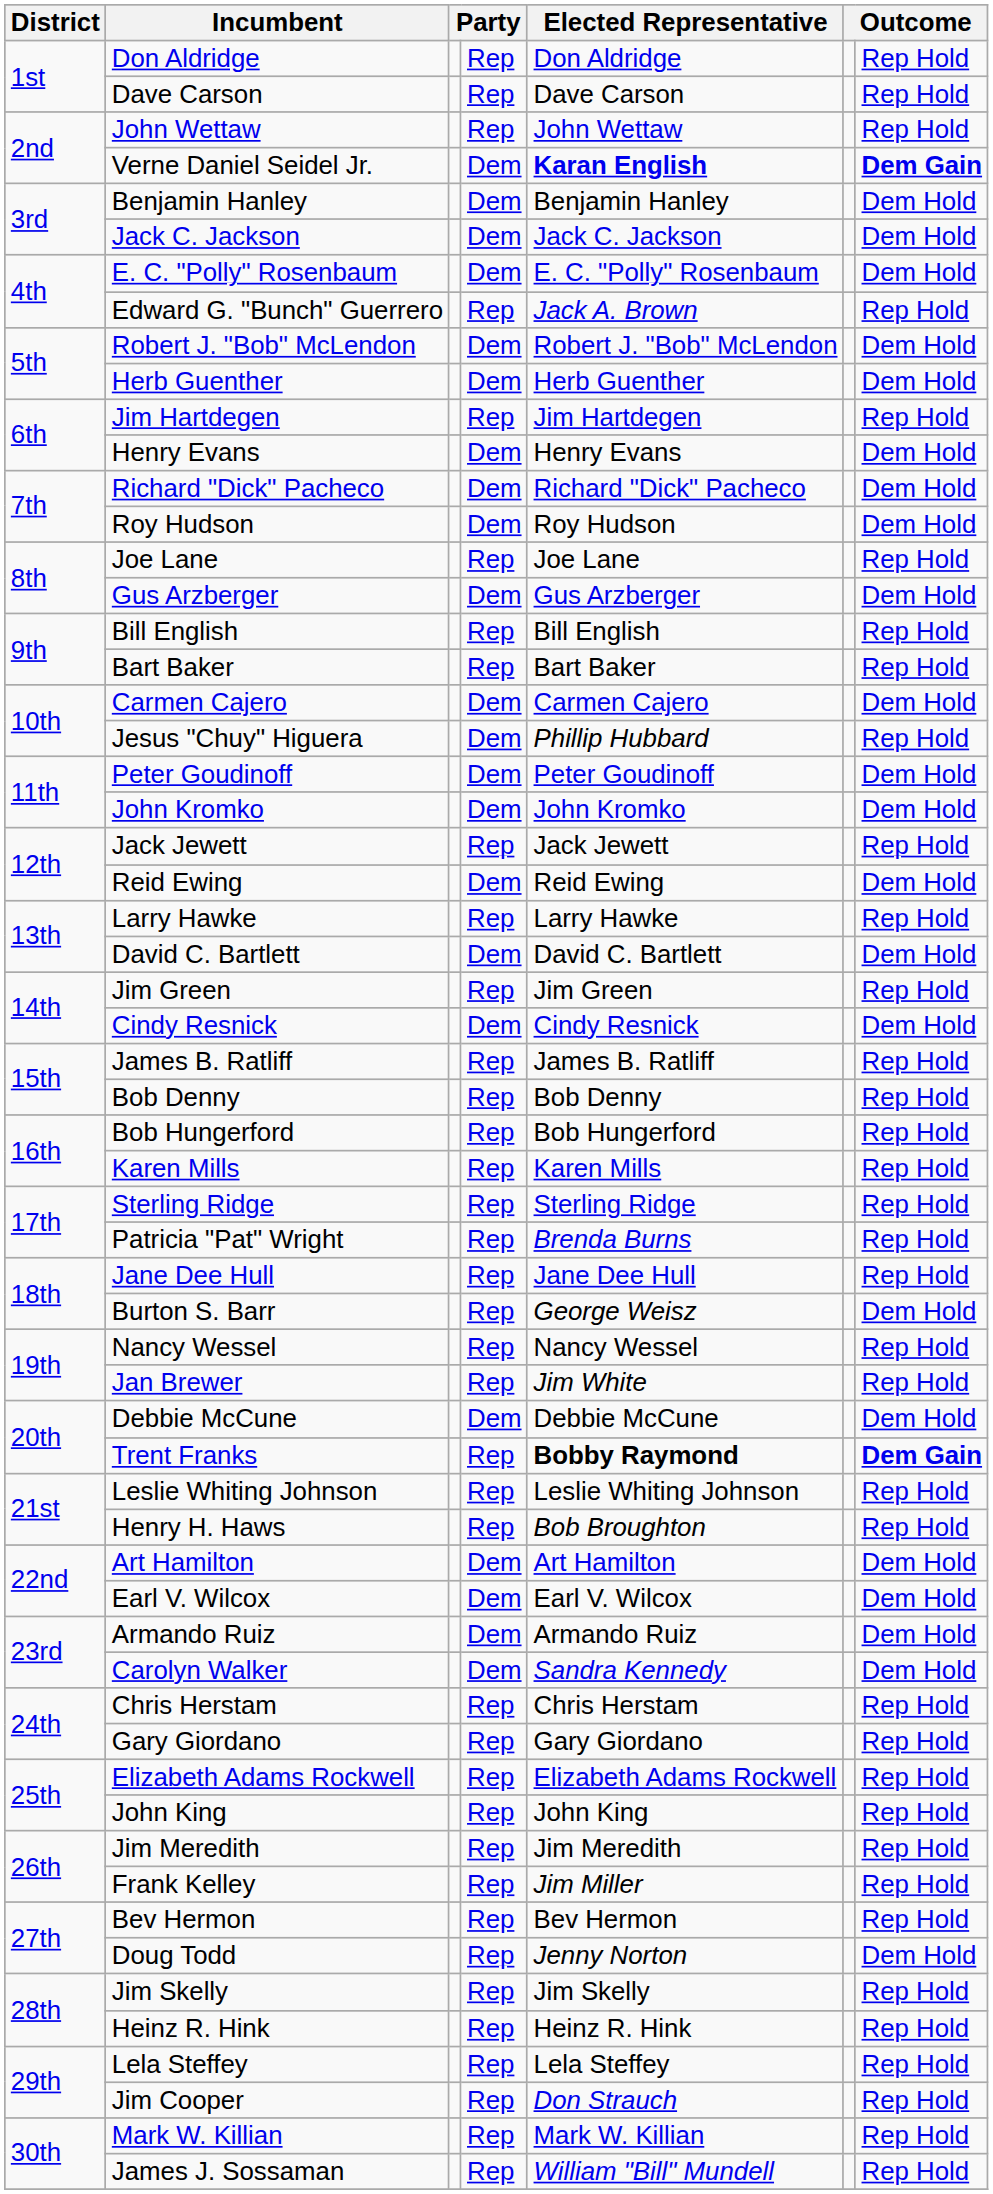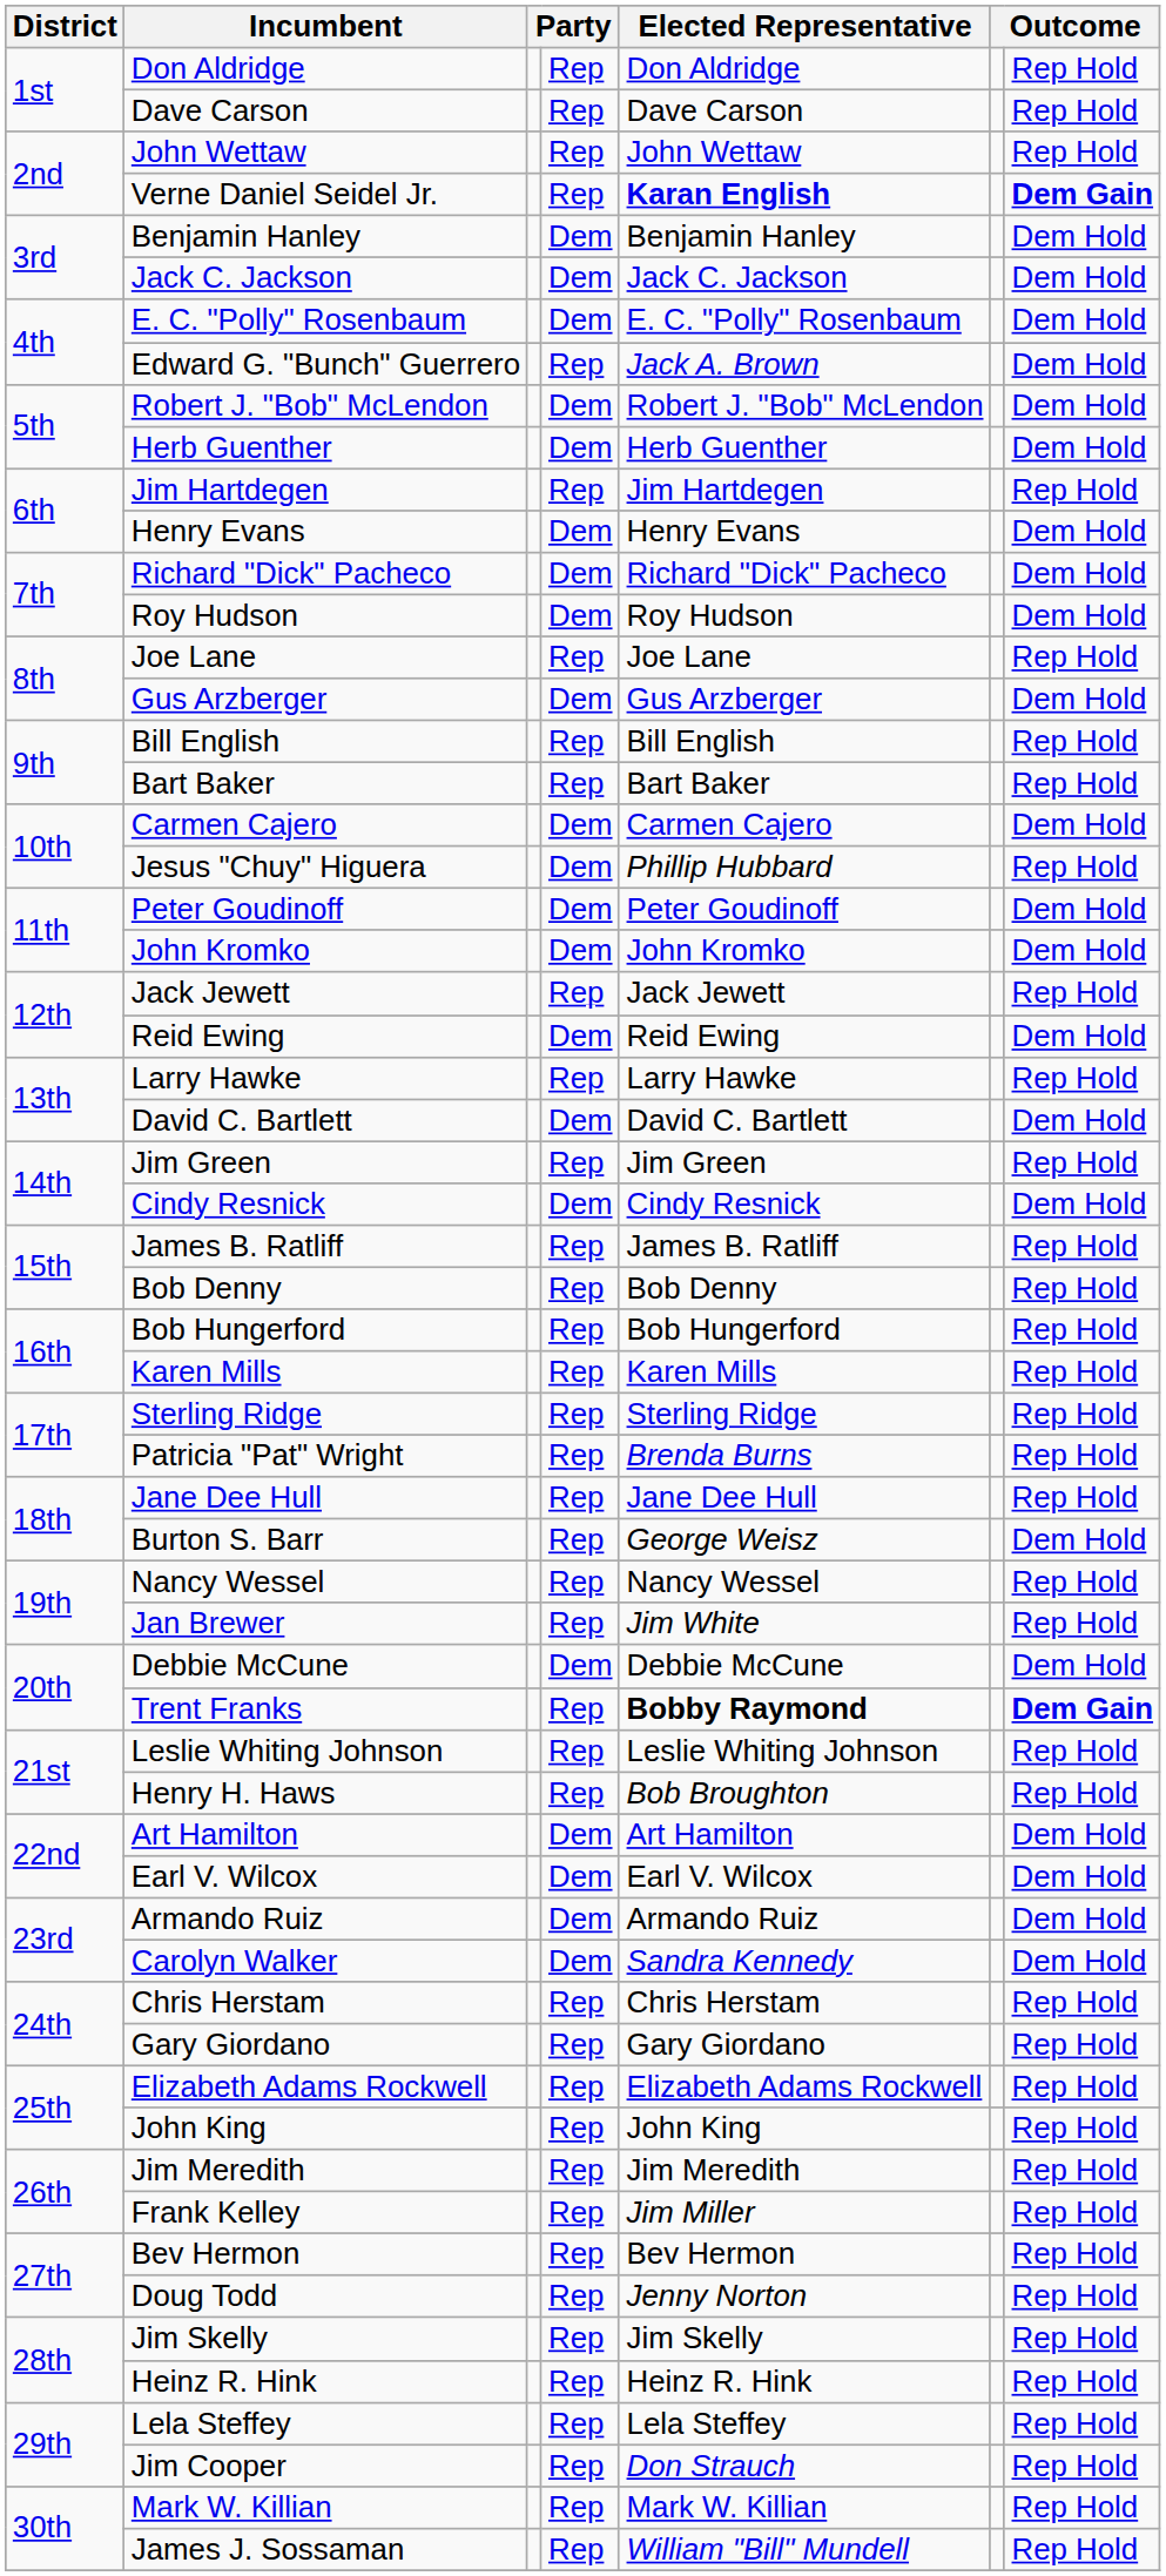Verne Daniel Seidel Jr. | column 4: Dem -> Rep
Edward G. "Bunch" Guerrero | column 7: Rep Hold -> Dem Hold
Doug Todd | column 7: Dem Hold -> Rep Hold
